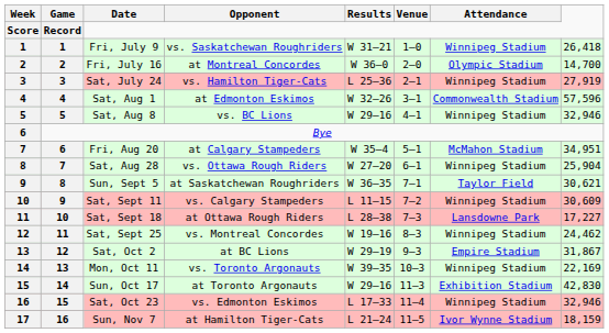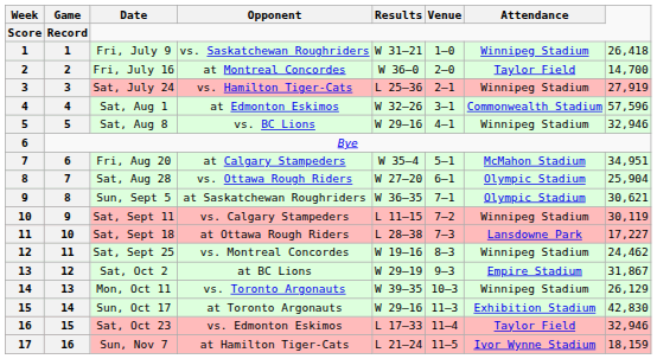Fri, July 16 | Attendance: Olympic Stadium -> Taylor Field
Sat, Aug 28 | Attendance: Winnipeg Stadium -> Olympic Stadium
Sun, Sept 5 | Attendance: Taylor Field -> Olympic Stadium
Sat, Sept 11 | column 8: 30,609 -> 30,119
Mon, Oct 11 | column 8: 22,169 -> 26,129
Sat, Oct 23 | Attendance: Winnipeg Stadium -> Taylor Field
